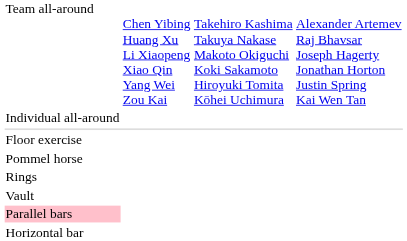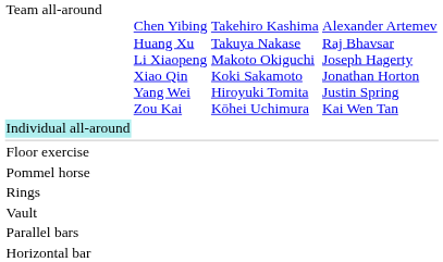Individual all-around | column 1: no background -> paleturquoise background
Parallel bars | column 1: pink background -> no background
